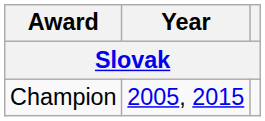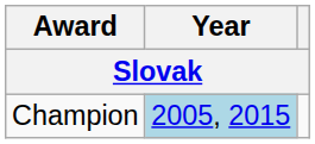Champion | Year: no background -> lightblue background
